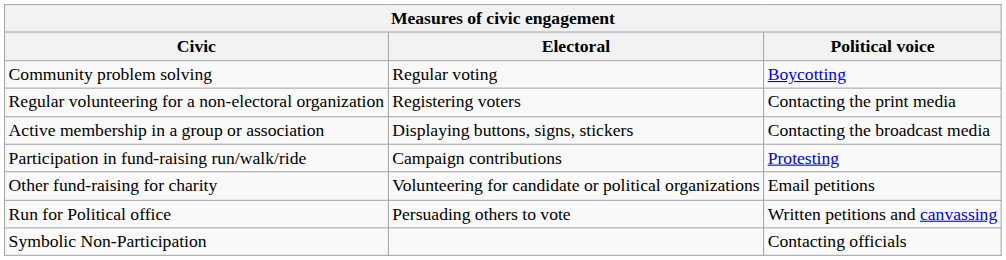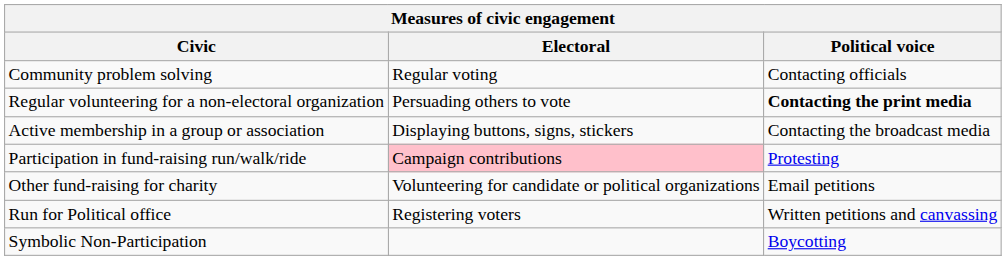Community problem solving | Political voice: Boycotting -> Contacting officials
Regular volunteering for a non-electoral organization | Electoral: Registering voters -> Persuading others to vote
Regular volunteering for a non-electoral organization | Political voice: normal -> bold
Participation in fund-raising run/walk/ride | Electoral: no background -> pink background
Run for Political office | Electoral: Persuading others to vote -> Registering voters
Symbolic Non-Participation | Political voice: Contacting officials -> Boycotting
